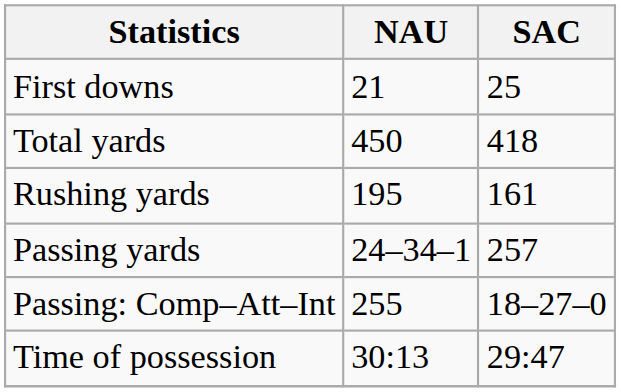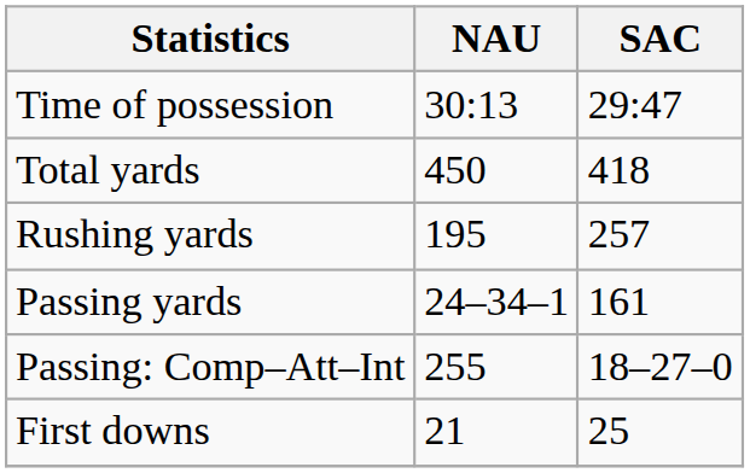rows swapped: First downs <-> Time of possession
Rushing yards | SAC: 161 -> 257
Passing yards | SAC: 257 -> 161
